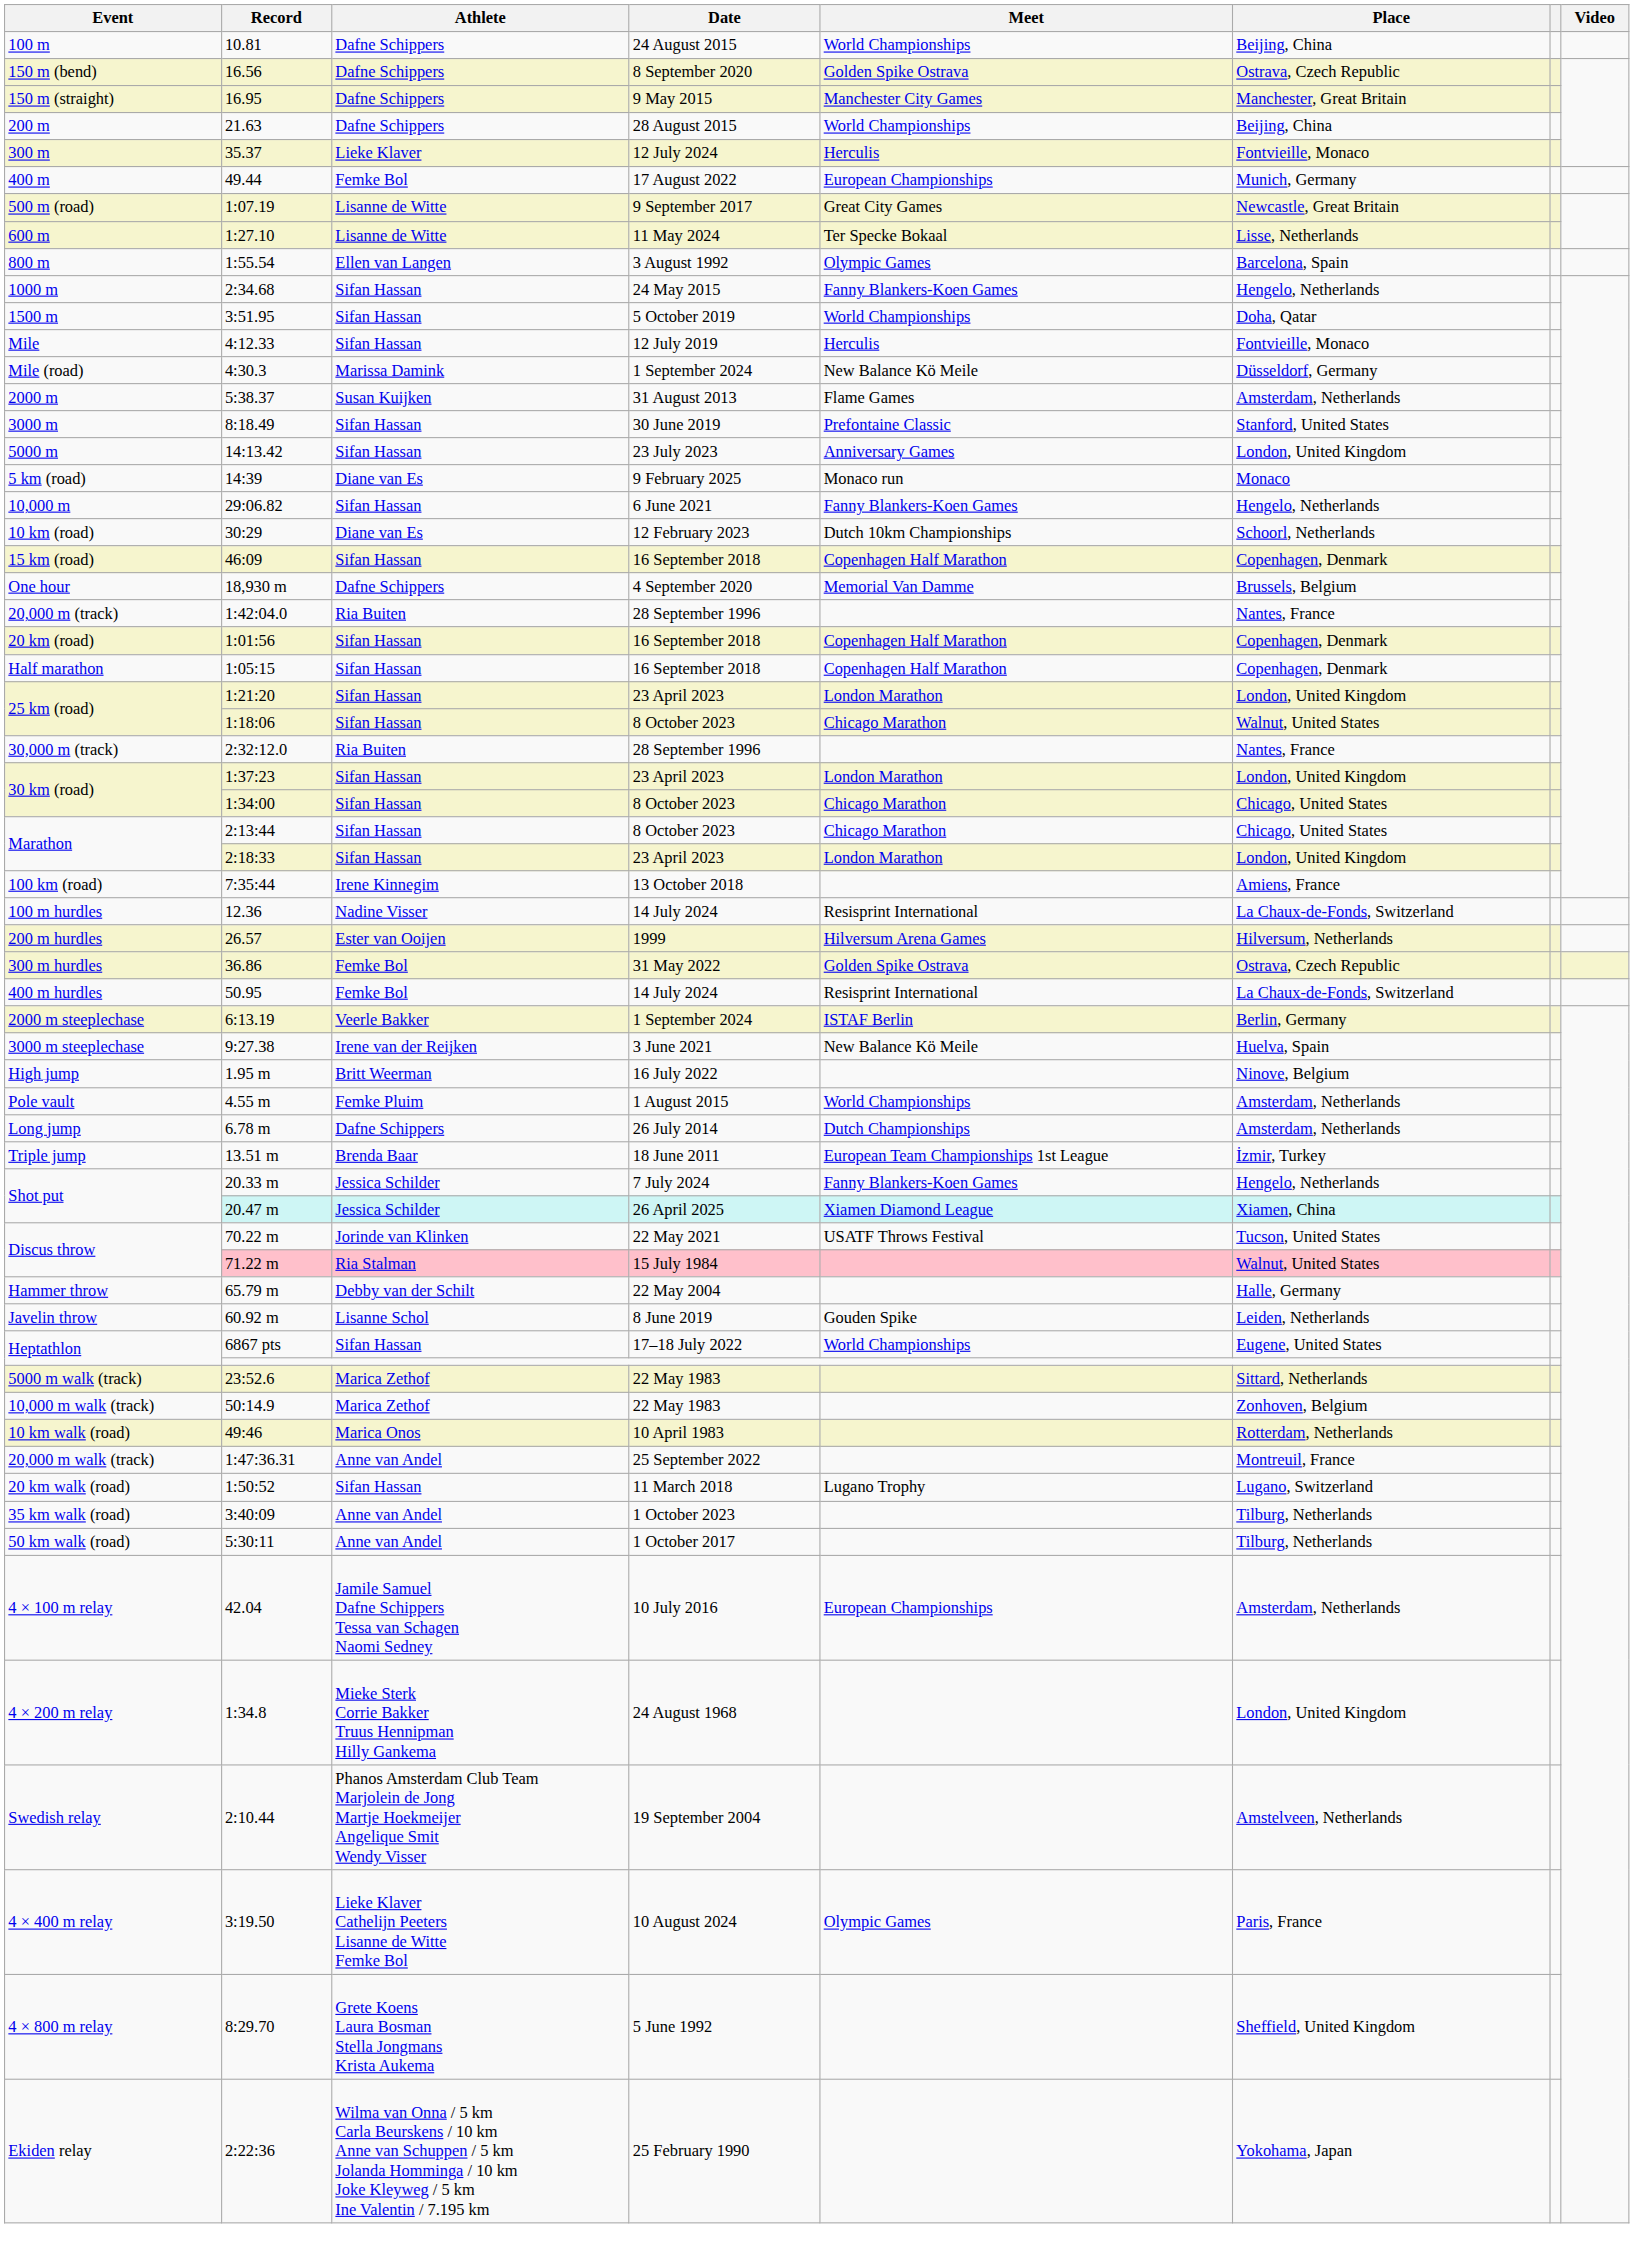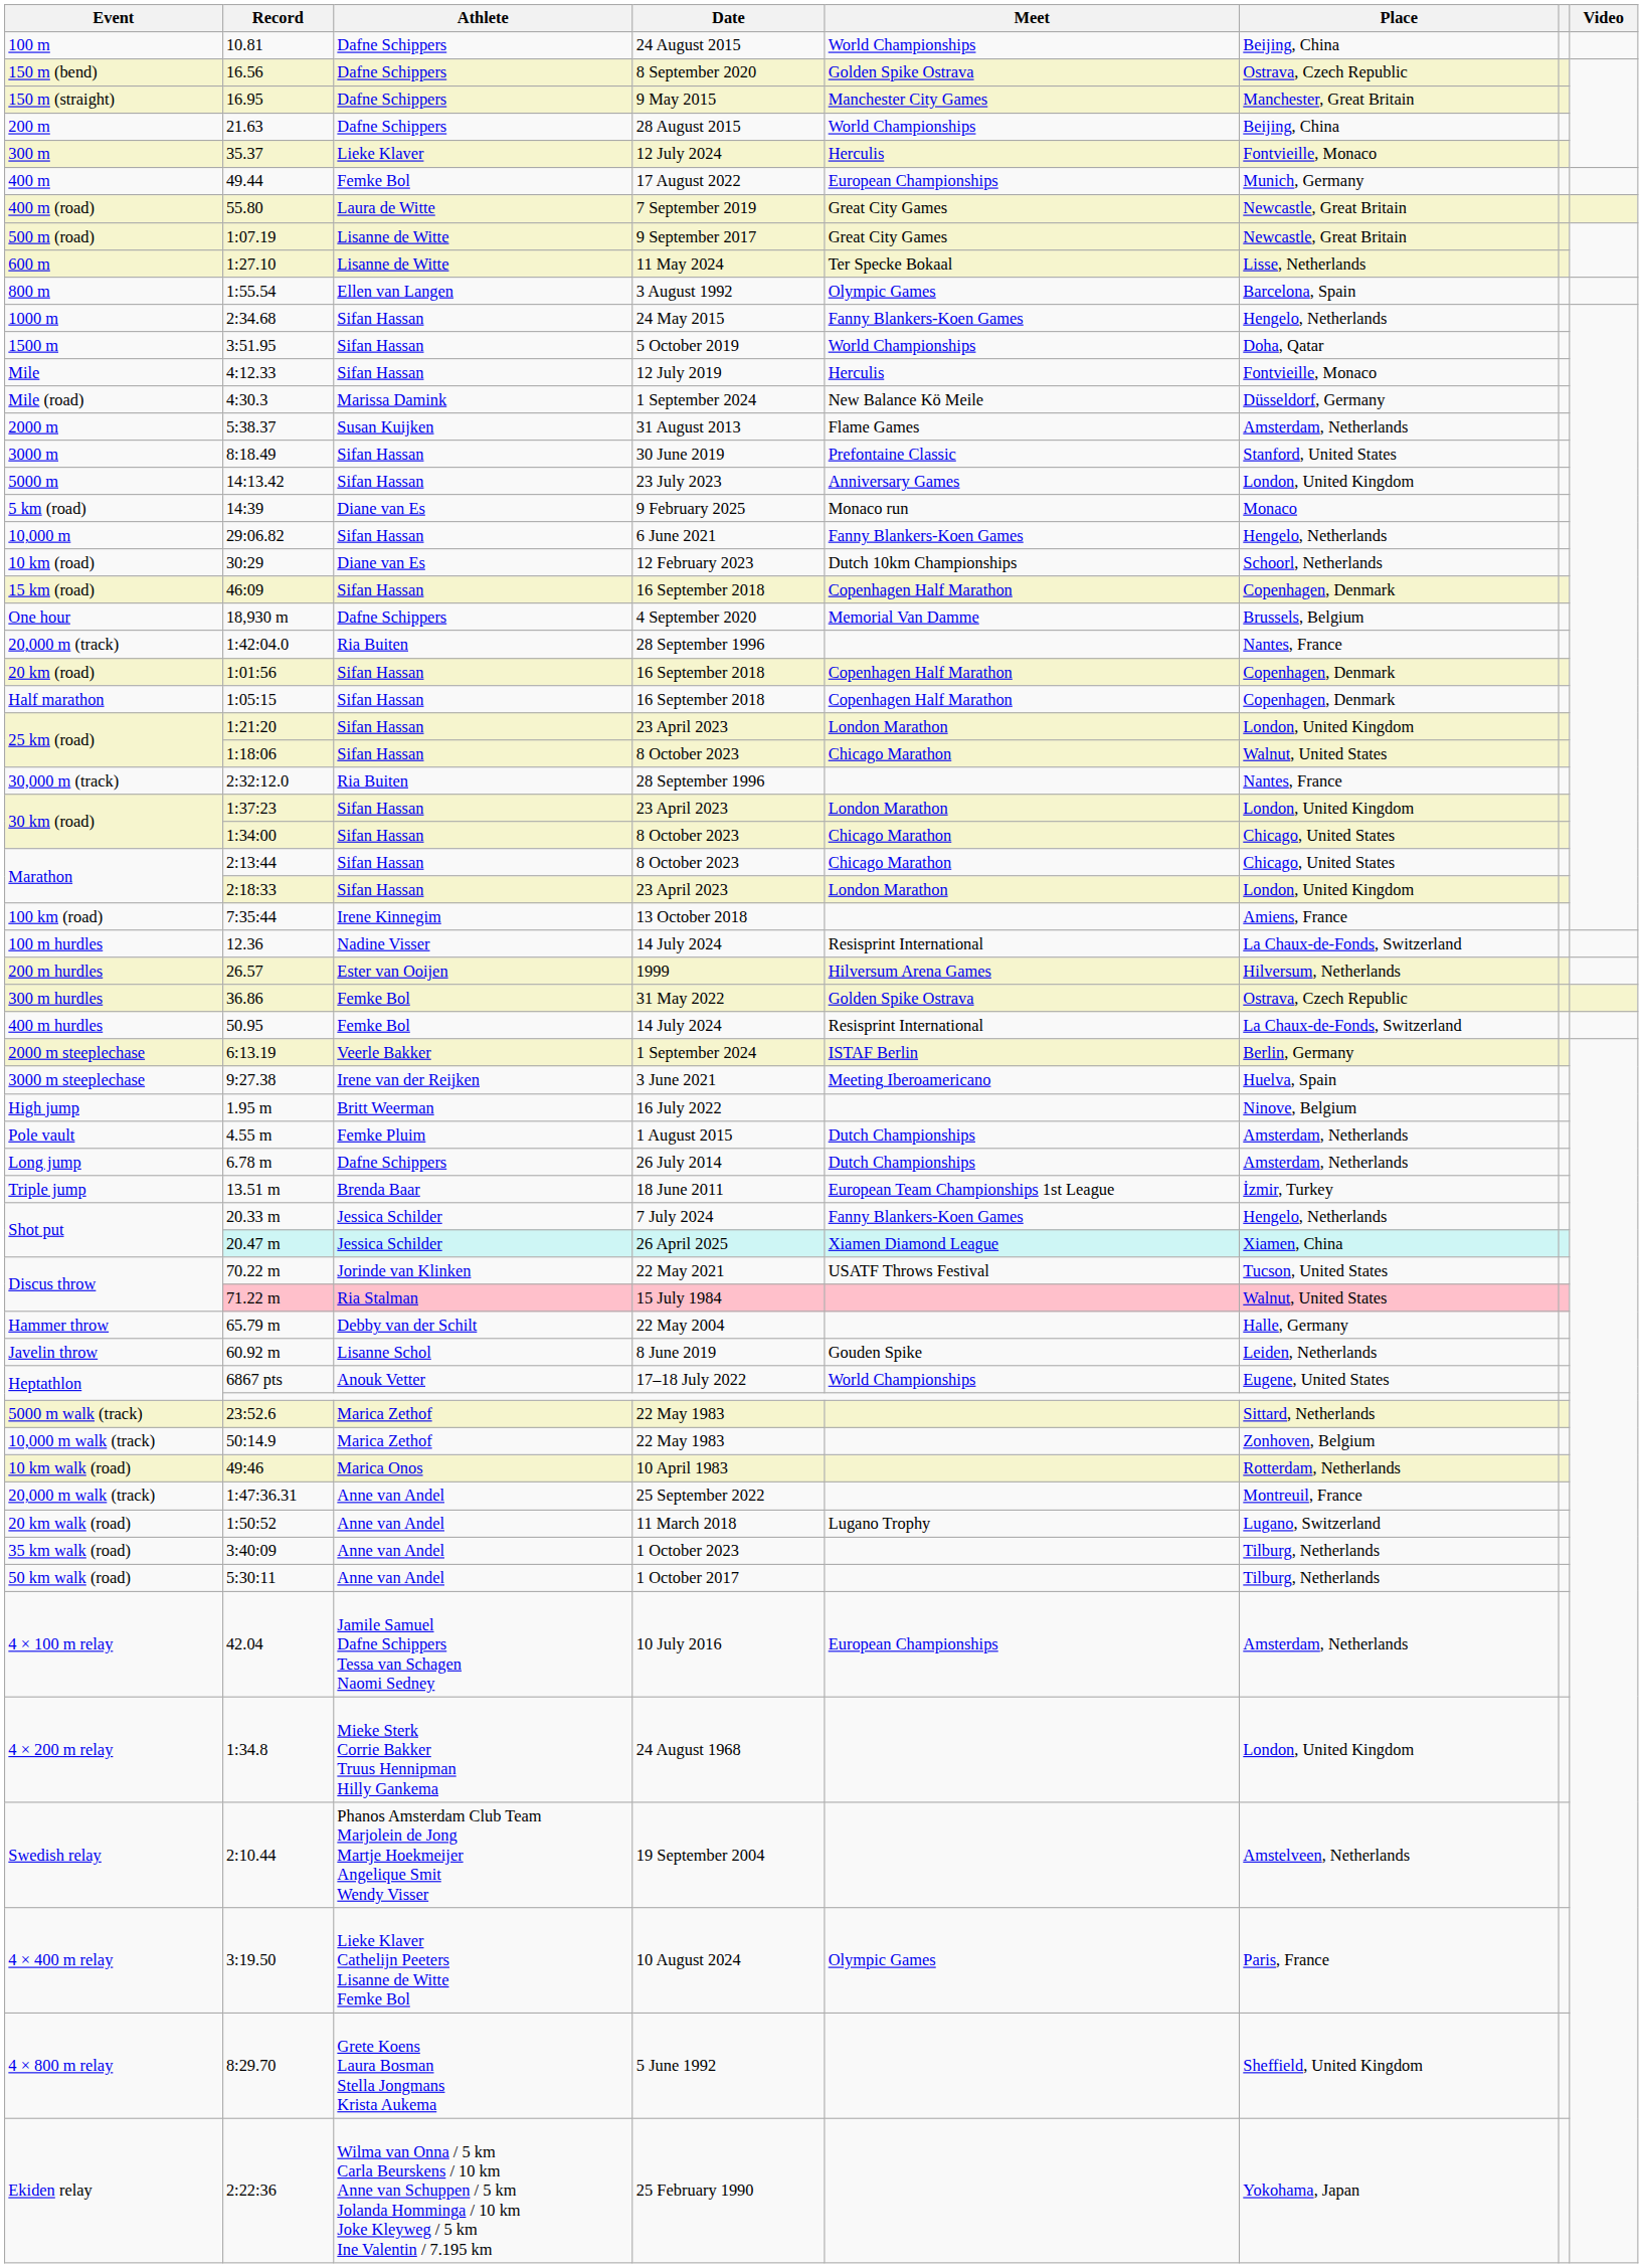+ row: 400 m (road) | 55.80 | Laura de Witte | 7 September 2019 | Great City Games | Newcastle, Great Britain
3000 m steeplechase | Meet: New Balance Kö Meile -> Meeting Iberoamericano
Pole vault | Meet: World Championships -> Dutch Championships
Heptathlon / 6867 pts | Athlete: Sifan Hassan -> Anouk Vetter
20 km walk (road) | Athlete: Sifan Hassan -> Anne van Andel
